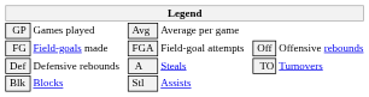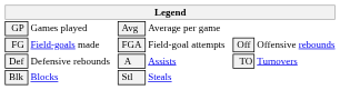Def | column 4: Steals -> Assists
Blk | column 4: Assists -> Steals
